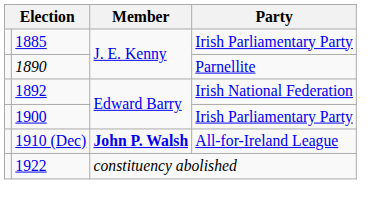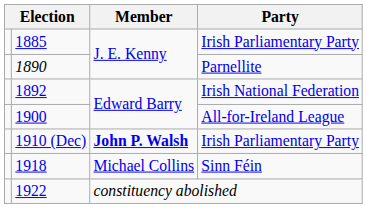1900 | Party: Irish Parliamentary Party -> All-for-Ireland League
1910 (Dec) | Party: All-for-Ireland League -> Irish Parliamentary Party
+ row: 1918 | Michael Collins | Sinn Féin
